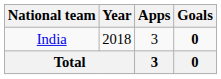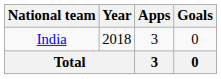India | Goals: bold -> normal
